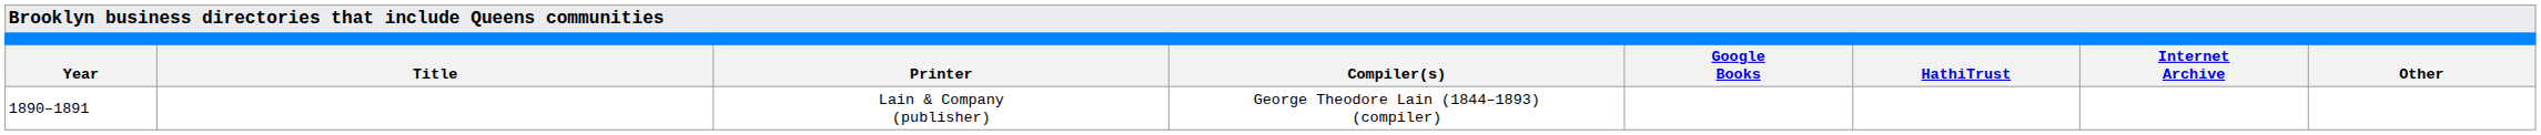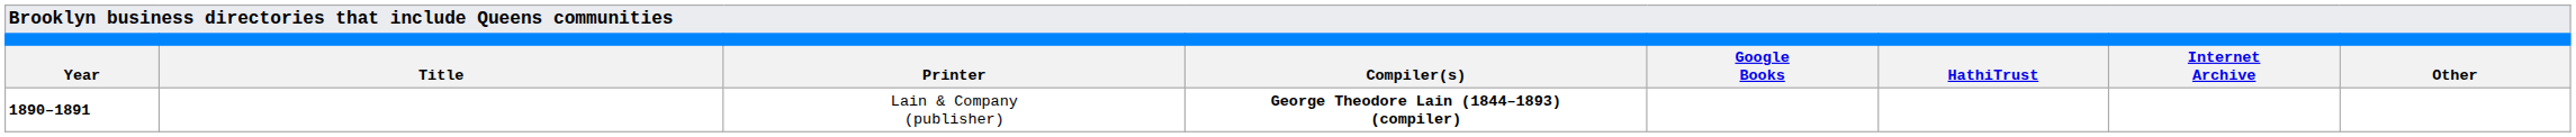Lain & Company (publisher) | Year: normal -> bold
Lain & Company (publisher) | Compiler(s): normal -> bold
